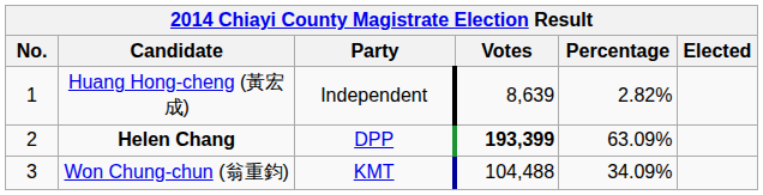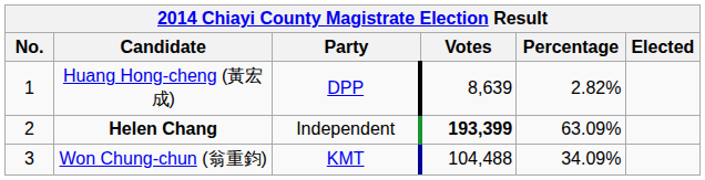Huang Hong-cheng (黃宏成) | Party: Independent -> DPP
Helen Chang | Party: DPP -> Independent
